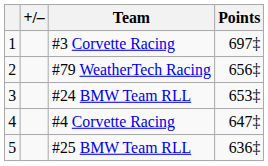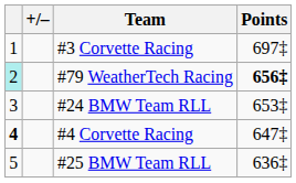#79 WeatherTech Racing | column 1: no background -> paleturquoise background
#79 WeatherTech Racing | Points: normal -> bold
#4 Corvette Racing | column 1: normal -> bold
